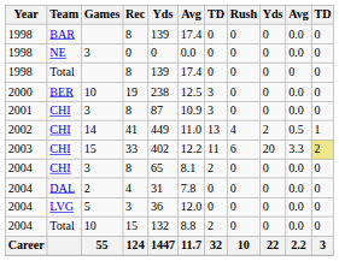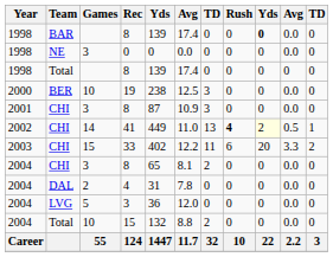BAR / 8 | column 9: normal -> bold
41 | Rush: normal -> bold
41 | column 9: no background -> lightyellow background
33 | column 11: khaki background -> no background
